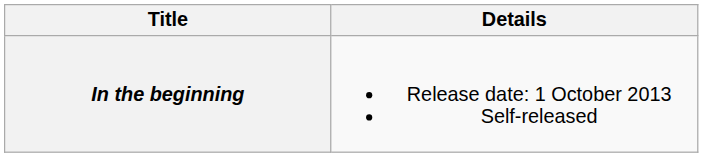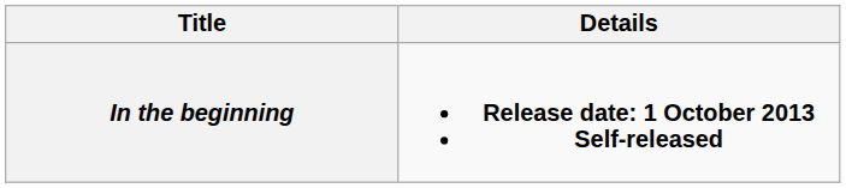In the beginning | Details: normal -> bold
